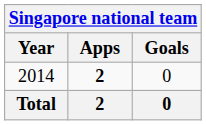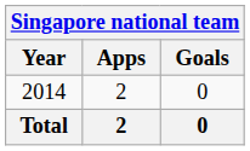2014 | Apps: bold -> normal
